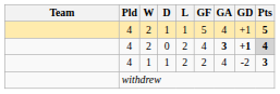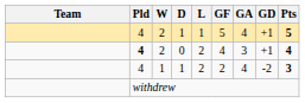2 / 0 | Pld: normal -> bold
2 / 0 | GA: bold -> normal
2 / 0 | GD: bold -> normal
2 / 0 | Pts: lightgrey background -> no background
